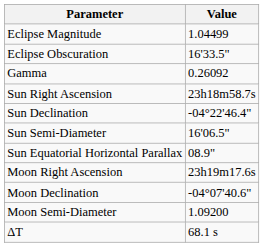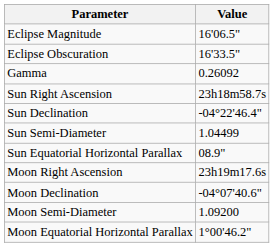Eclipse Magnitude | Value: 1.04499 -> 16'06.5"
Sun Semi-Diameter | Value: 16'06.5" -> 1.04499
+ row: Moon Equatorial Horizontal Parallax | 1°00'46.2"
- row: ΔT | 68.1 s
